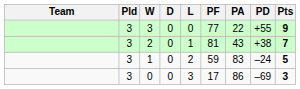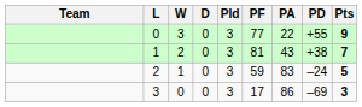columns swapped: Pld <-> L
